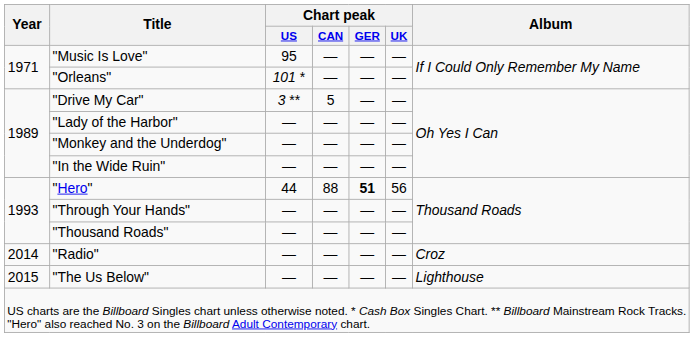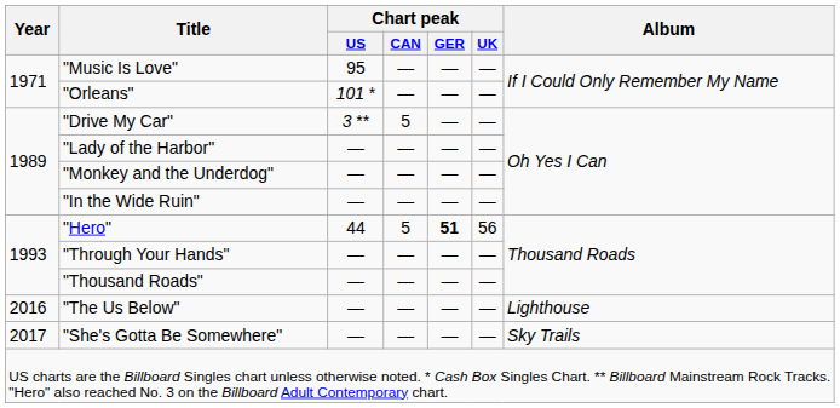"Hero" | Chart peak / CAN: 88 -> 5
- row: 2014 | "Radio" | — | — | — | — | Croz
"The Us Below" | Year: 2015 -> 2016
+ row: 2017 | "She's Gotta Be Somewhere" | — | — | — | — | Sky Trails
